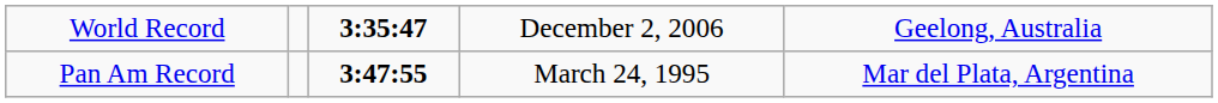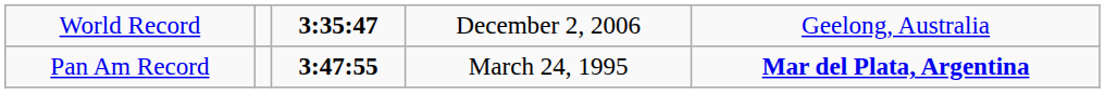Pan Am Record | column 5: normal -> bold
